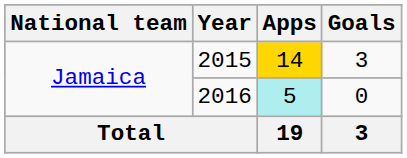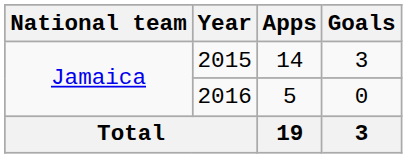2015 | Apps: gold background -> no background
2016 | Apps: paleturquoise background -> no background
